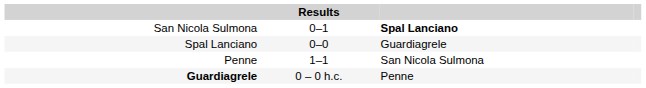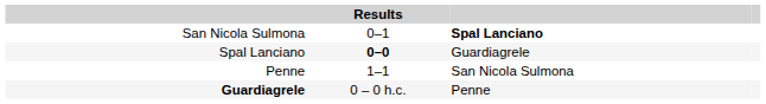row 3 | Results: normal -> bold
